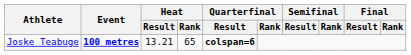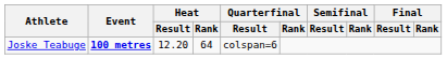Joske Teabuge | Heat / Result: 13.21 -> 12.20
Joske Teabuge | Heat / Rank: 65 -> 64
Joske Teabuge | Quarterfinal / Result: bold -> normal
